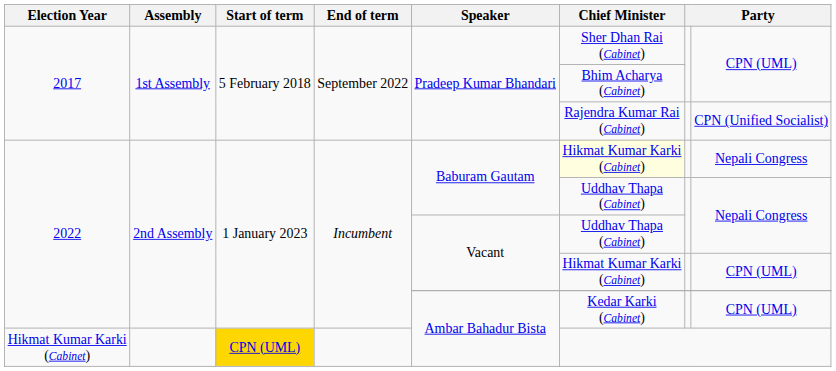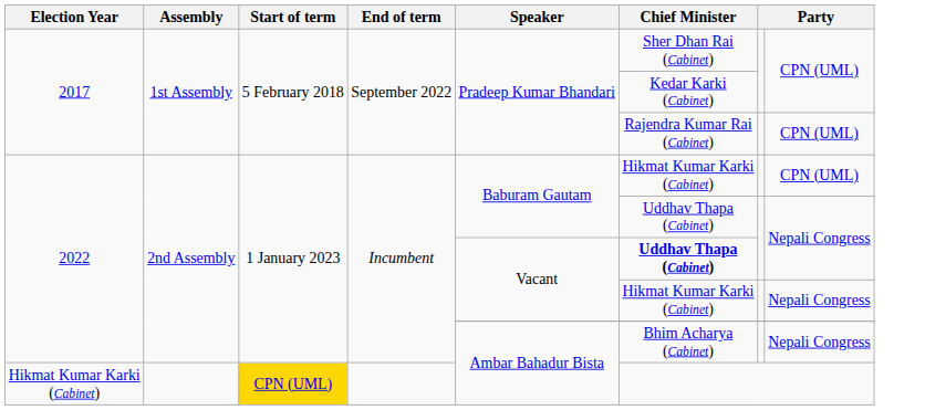row 3 | Chief Minister: Bhim Acharya (Cabinet) -> Kedar Karki (Cabinet)
row 4 | column 8: CPN (Unified Socialist) -> CPN (UML)
row 5 | Chief Minister: lightyellow background -> no background
row 5 | column 8: Nepali Congress -> CPN (UML)
row 7 | Chief Minister: normal -> bold
row 8 | column 8: CPN (UML) -> Nepali Congress
row 9 | Chief Minister: Kedar Karki (Cabinet) -> Bhim Acharya (Cabinet)
row 9 | column 8: CPN (UML) -> Nepali Congress
